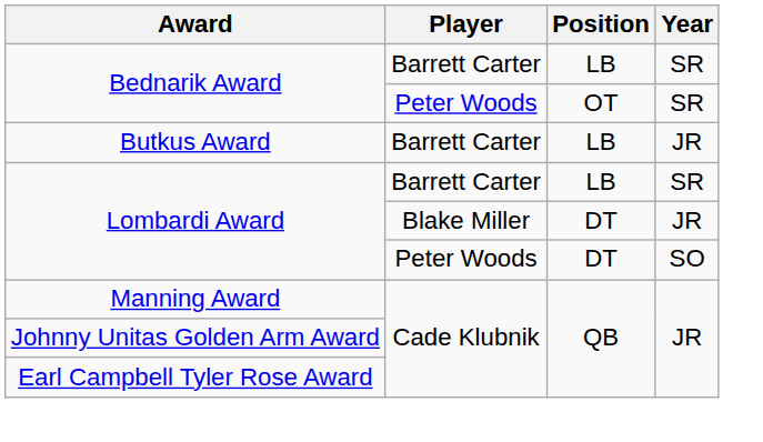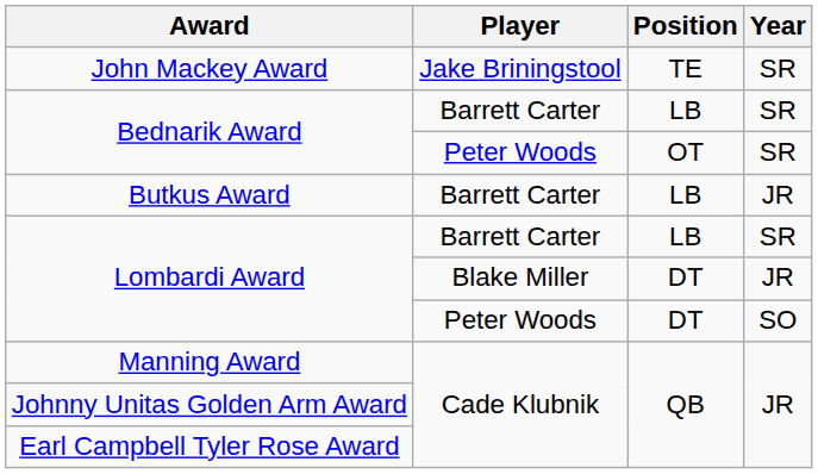+ row: John Mackey Award | Jake Briningstool | TE | SR
